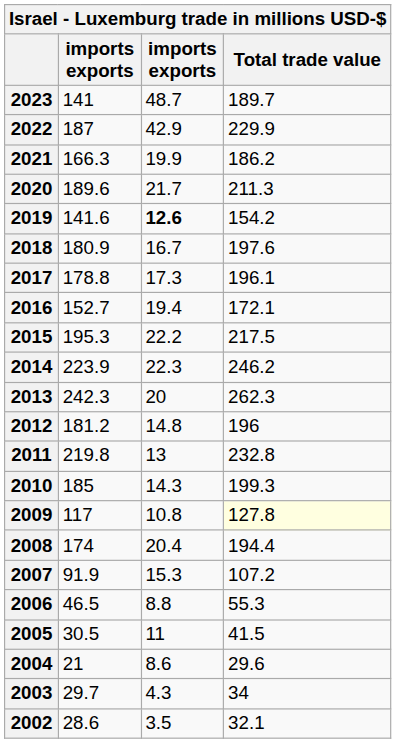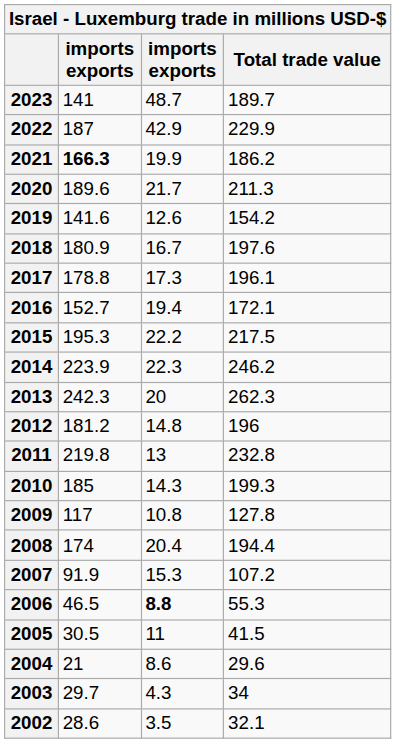2021 | column 2: normal -> bold
2019 | column 3: bold -> normal
2009 | Total trade value: lightyellow background -> no background
2006 | column 3: normal -> bold
